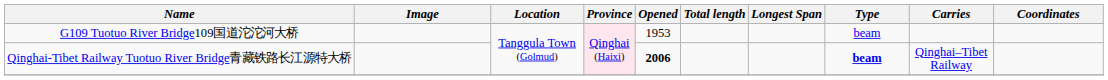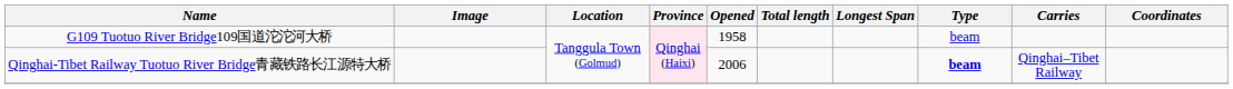G109 Tuotuo River Bridge109国道沱沱河大桥 | Opened: 1953 -> 1958
Qinghai-Tibet Railway Tuotuo River Bridge青藏铁路长江源特大桥 | Opened: bold -> normal
